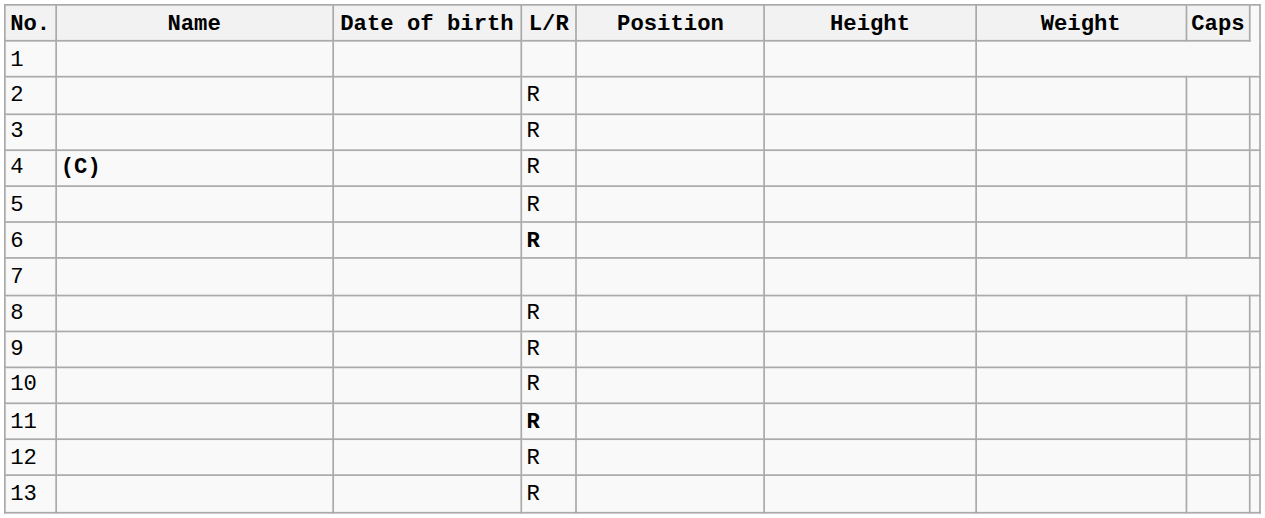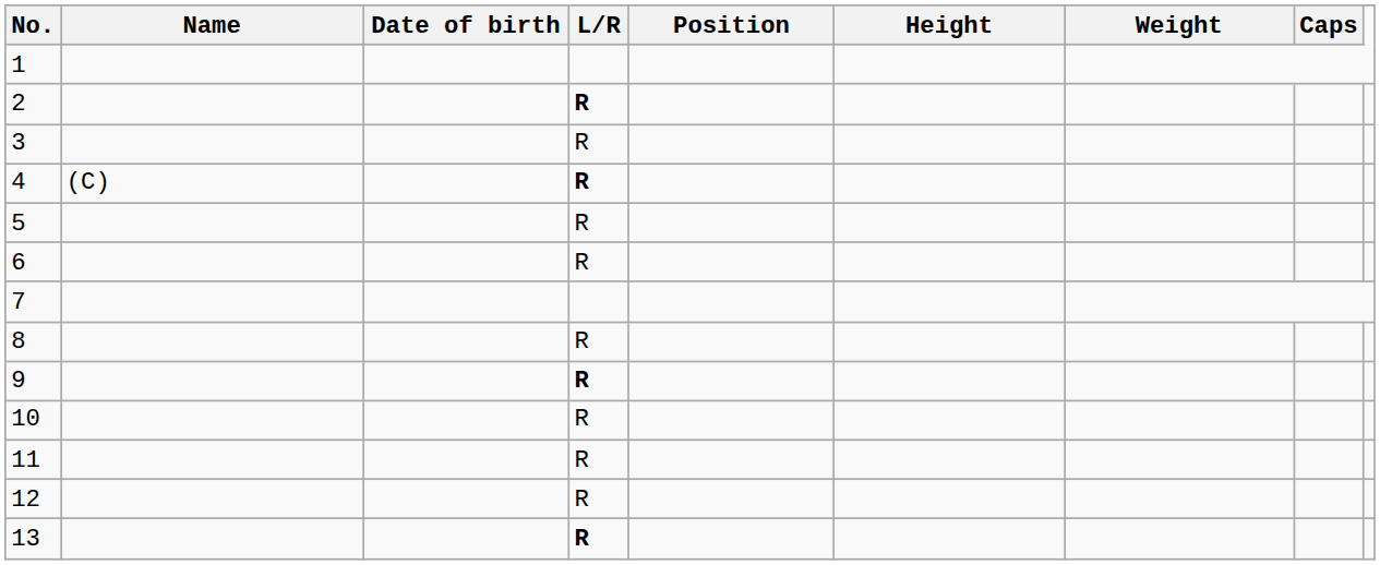2 | L/R: normal -> bold
4 | Name: bold -> normal
4 | L/R: normal -> bold
6 | L/R: bold -> normal
9 | L/R: normal -> bold
11 | L/R: bold -> normal
13 | L/R: normal -> bold
